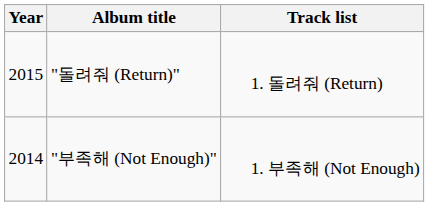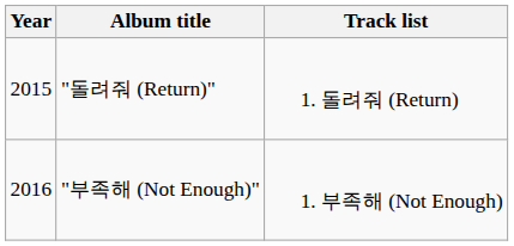"부족해 (Not Enough)" | Year: 2014 -> 2016
